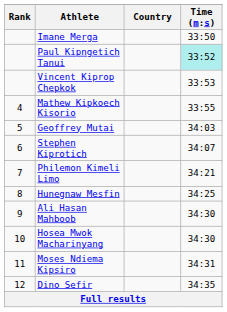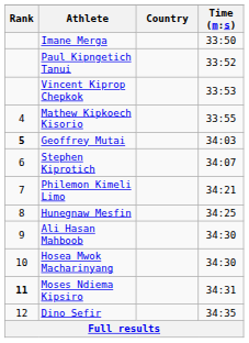Paul Kipngetich Tanui | Time (m:s): paleturquoise background -> no background
Geoffrey Mutai | Rank: normal -> bold
Moses Ndiema Kipsiro | Rank: normal -> bold
